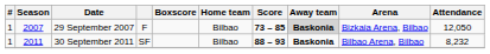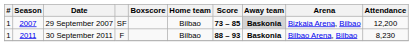29 September 2007 | column 4: F -> SF
29 September 2007 | Attendance: 12,050 -> 12,200
30 September 2011 | column 4: SF -> F
30 September 2011 | Attendance: 8,232 -> 8,230
